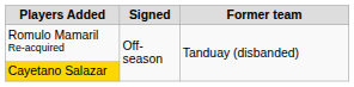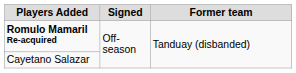Romulo Mamaril Re-acquired | Players Added: normal -> bold
Cayetano Salazar | Players Added: gold background -> no background
